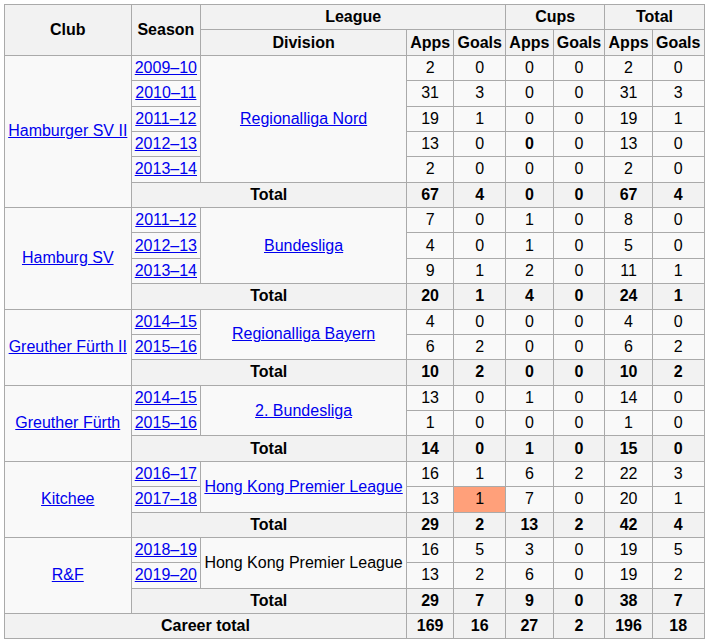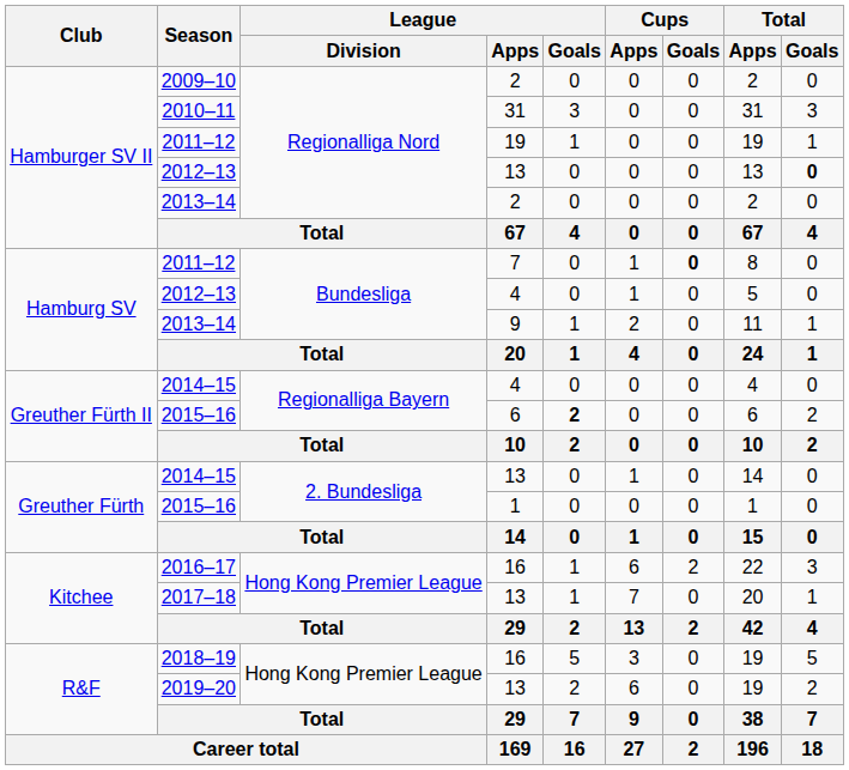2012–13 / 13 | Cups / Apps: bold -> normal
2012–13 / 13 | Total / Goals: normal -> bold
2011–12 / 7 | Cups / Goals: normal -> bold
2015–16 / 6 | League / Goals: normal -> bold
2017–18 | League / Goals: lightsalmon background -> no background
